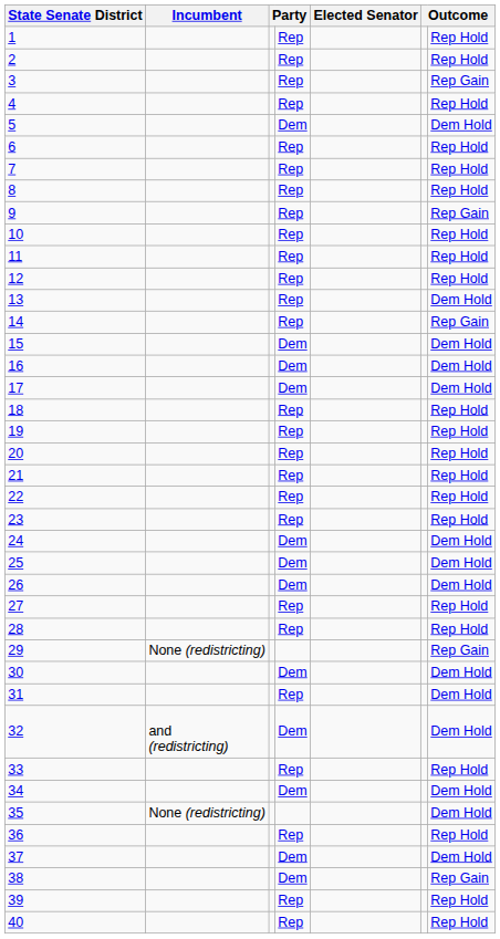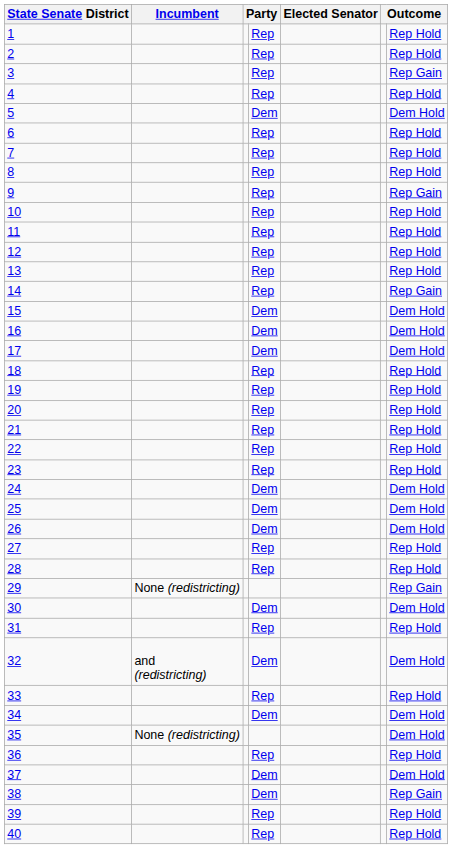13 | column 7: Dem Hold -> Rep Hold
31 | column 7: Dem Hold -> Rep Hold
